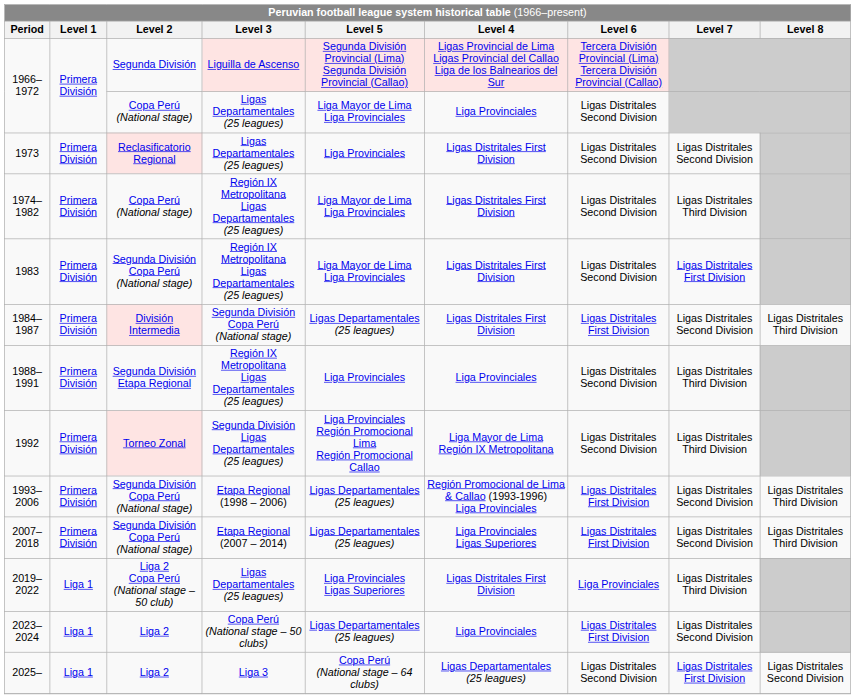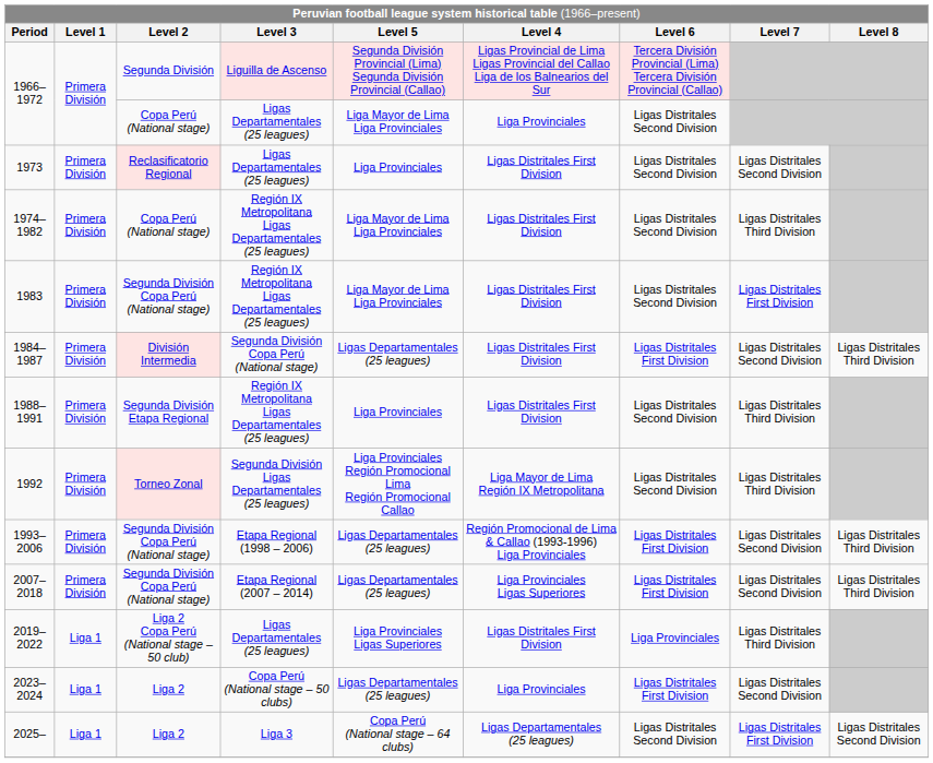1988–1991 | column 6: Liga Provinciales -> Ligas Distritales First Division
